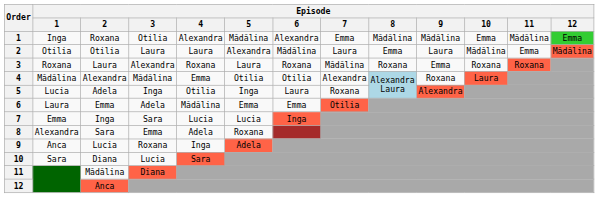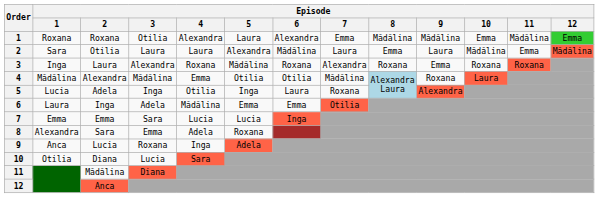row 3 | Episode / 1: Inga -> Roxana
row 3 | Episode / 5: Mădălina -> Laura
row 4 | Episode / 1: Otilia -> Sara
row 5 | Episode / 1: Roxana -> Inga
row 5 | Episode / 5: Laura -> Mădălina
row 5 | Episode / 7: Mădălina -> Alexandra
row 6 | Episode / 7: Alexandra -> Mădălina
row 8 | Episode / 2: Emma -> Inga
row 9 | Episode / 2: Inga -> Emma
row 12 | Episode / 1: Sara -> Otilia
